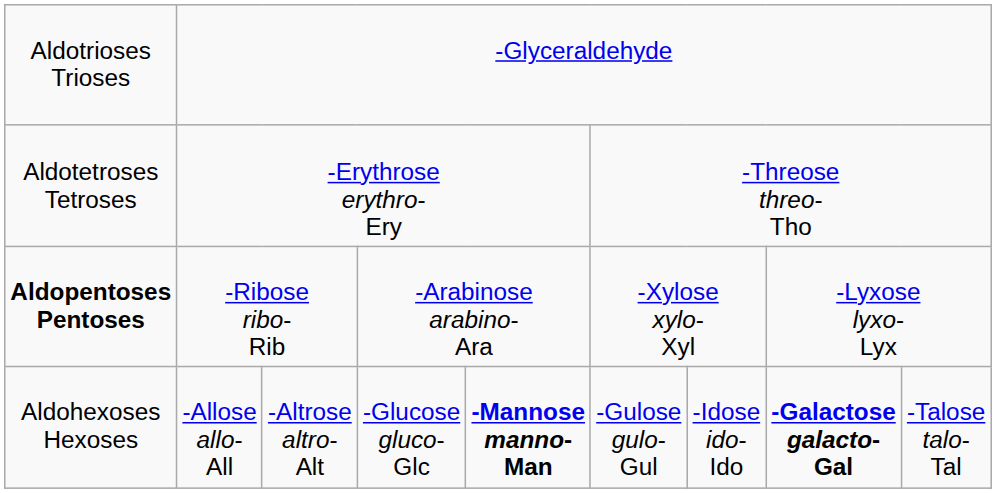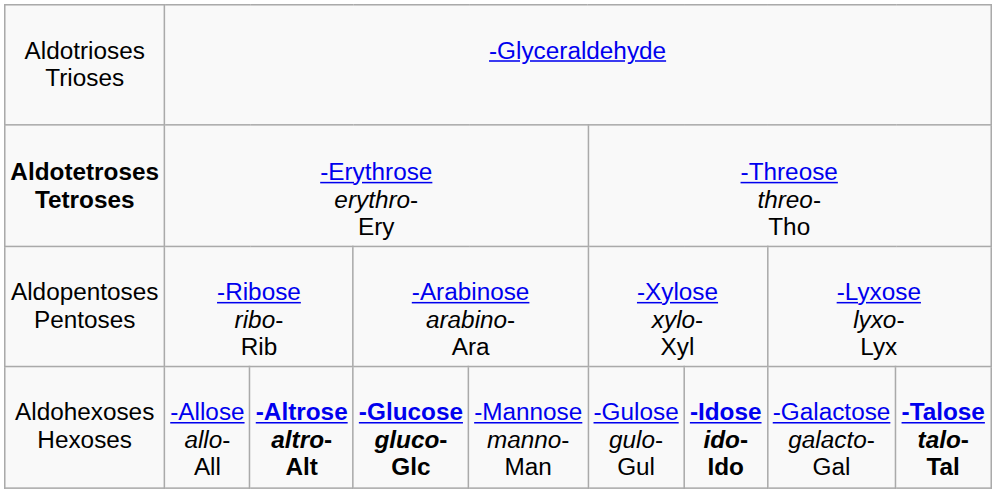Aldotetroses Tetroses | column 1: normal -> bold
Aldopentoses Pentoses | column 1: bold -> normal
Aldohexoses Hexoses | column 3: normal -> bold
Aldohexoses Hexoses | column 4: normal -> bold
Aldohexoses Hexoses | column 5: bold -> normal
Aldohexoses Hexoses | column 7: normal -> bold
Aldohexoses Hexoses | column 8: bold -> normal
Aldohexoses Hexoses | column 9: normal -> bold
